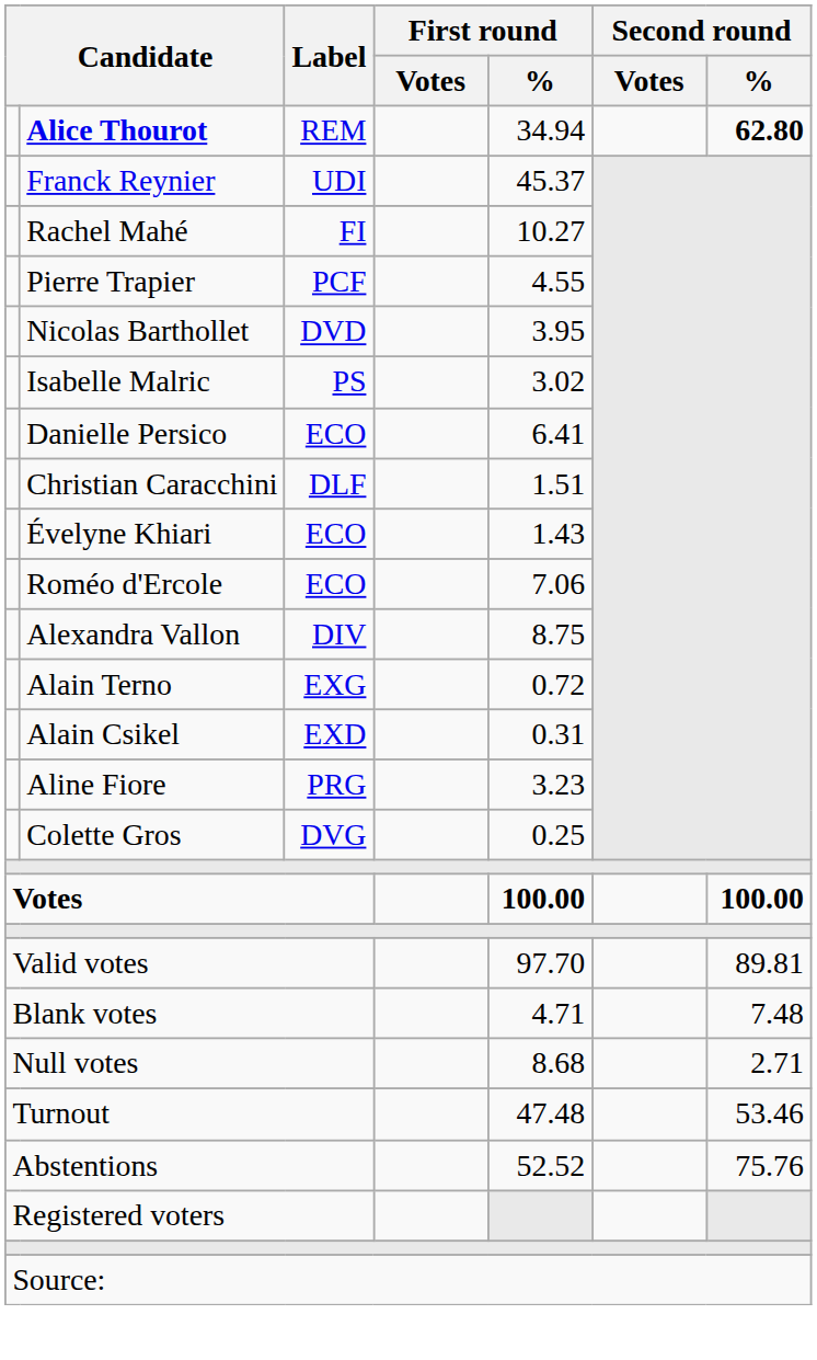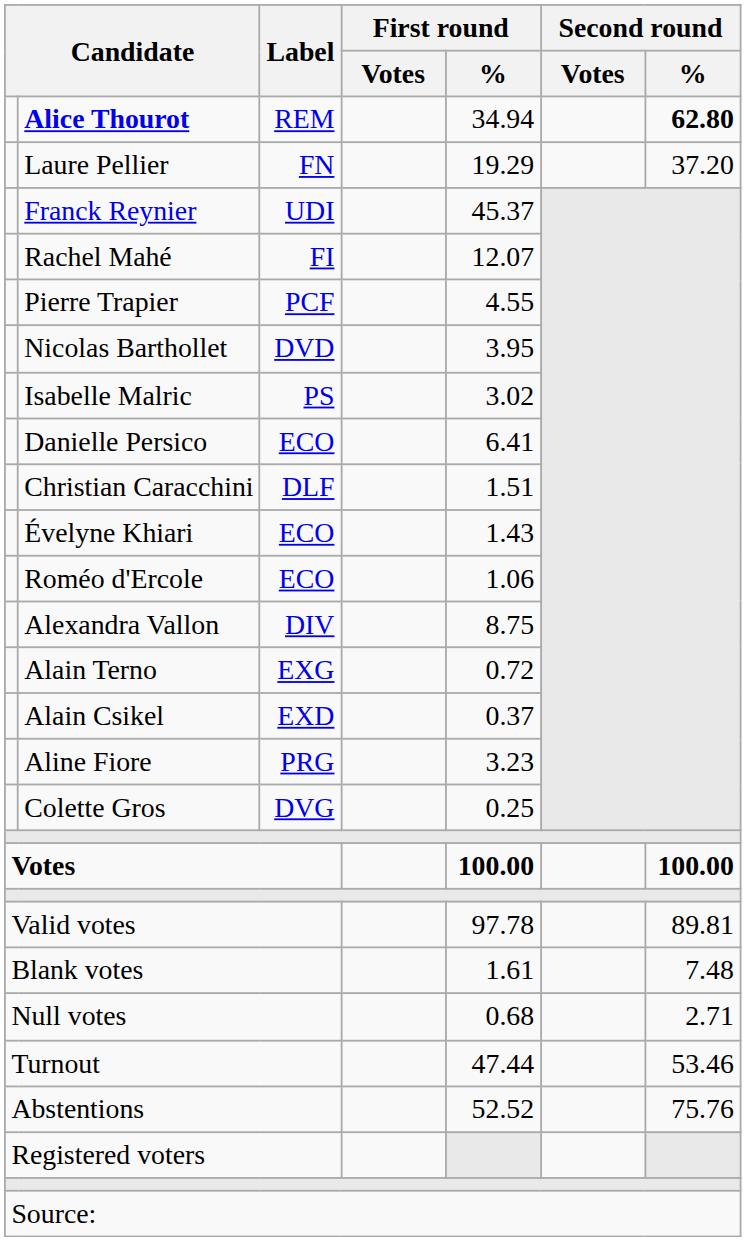+ row: Laure Pellier | FN | 19.29 | 37.20
Rachel Mahé | First round / %: 10.27 -> 12.07
Roméo d'Ercole | First round / %: 7.06 -> 1.06
Alain Csikel | First round / %: 0.31 -> 0.37
Valid votes | First round / %: 97.70 -> 97.78
Blank votes | First round / %: 4.71 -> 1.61
Null votes | First round / %: 8.68 -> 0.68
Turnout | First round / %: 47.48 -> 47.44
